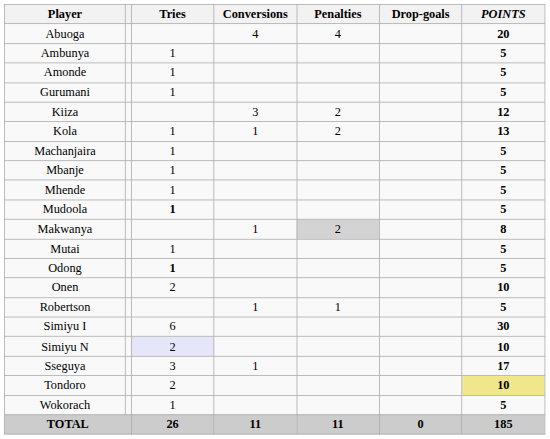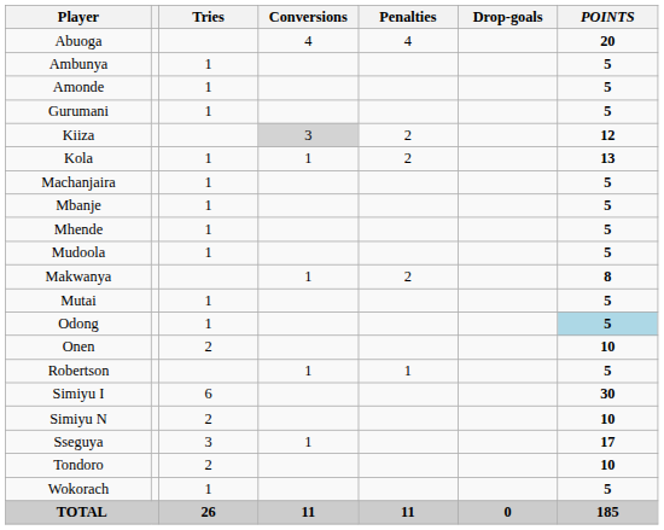Kiiza | Conversions: no background -> lightgrey background
Mudoola | Tries: bold -> normal
Makwanya | Penalties: lightgrey background -> no background
Odong | Tries: bold -> normal
Odong | POINTS: no background -> lightblue background
Simiyu N | Tries: lavender background -> no background
Tondoro | POINTS: khaki background -> no background
